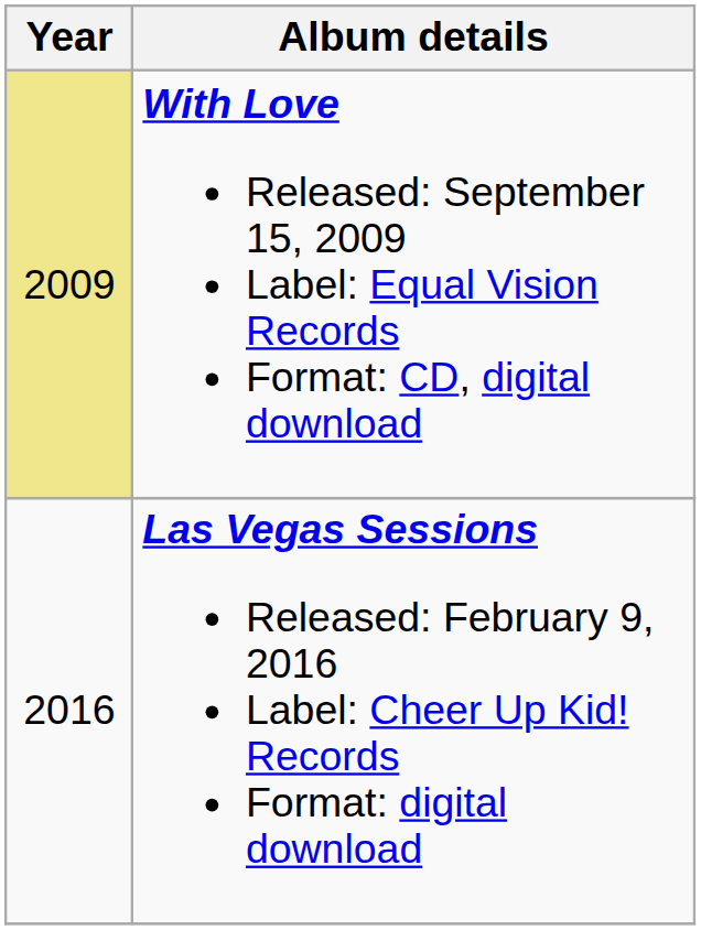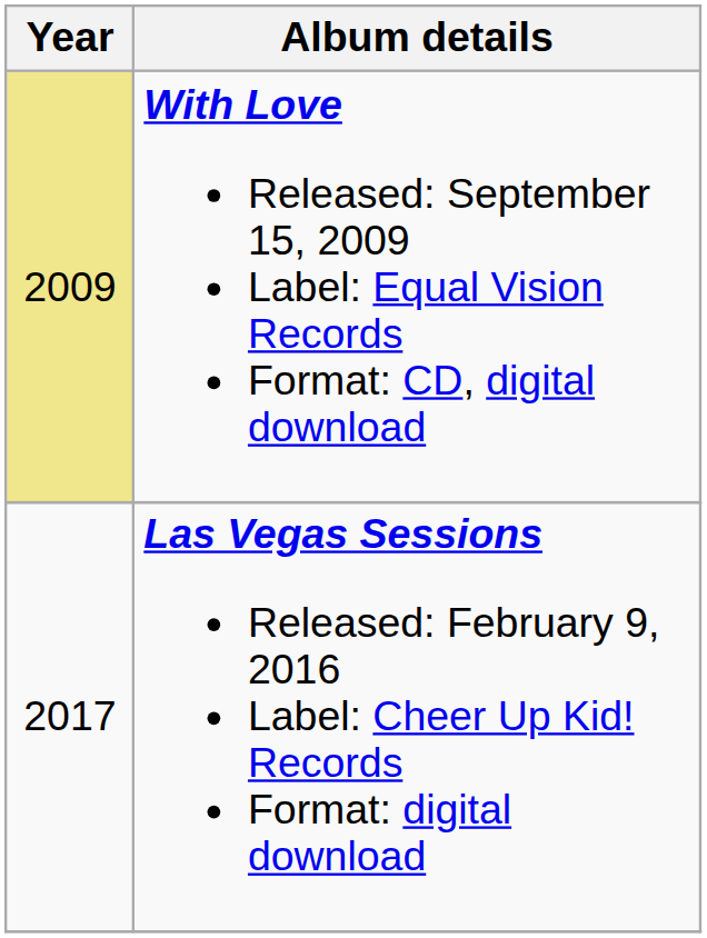row 3 | Year: 2016 -> 2017
